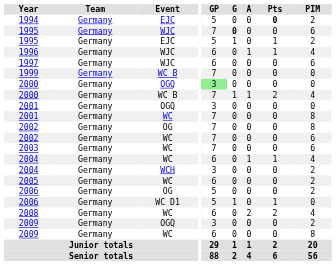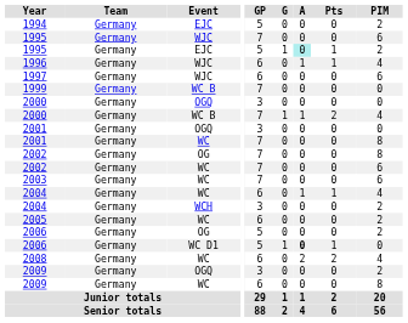1994 | Pts: bold -> normal
1995 / WJC | G: bold -> normal
1995 / EJC | A: no background -> paleturquoise background
2000 / OGQ | GP: lightgreen background -> no background
2006 / WC D1 | A: normal -> bold
